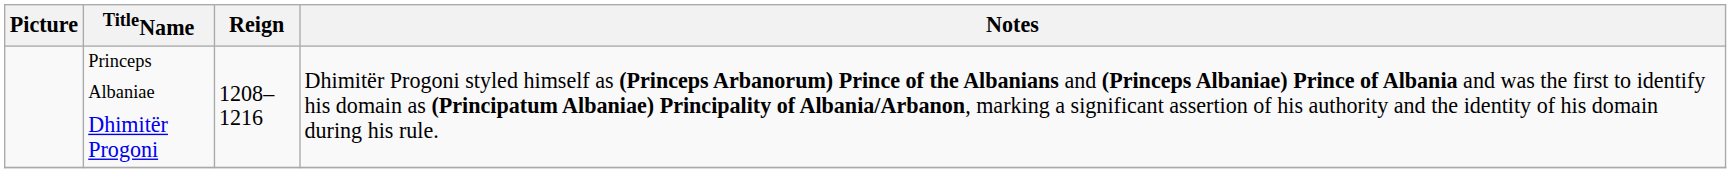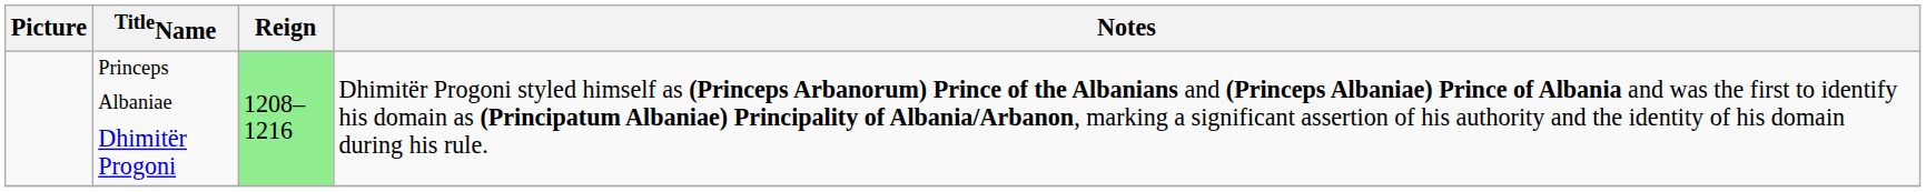Princeps Albaniae Dhimitër Progoni | Reign: no background -> lightgreen background
